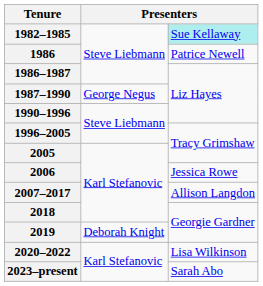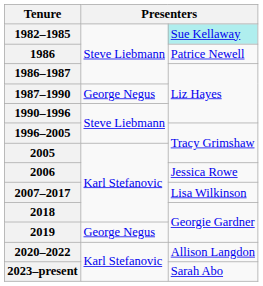2007–2017 | column 3: Allison Langdon -> Lisa Wilkinson
2019 | column 2: Deborah Knight -> George Negus
2020–2022 | column 3: Lisa Wilkinson -> Allison Langdon
